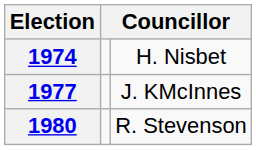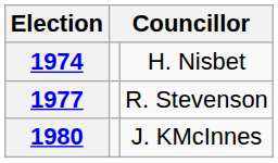1977 | column 3: J. KMcInnes -> R. Stevenson
1980 | column 3: R. Stevenson -> J. KMcInnes
